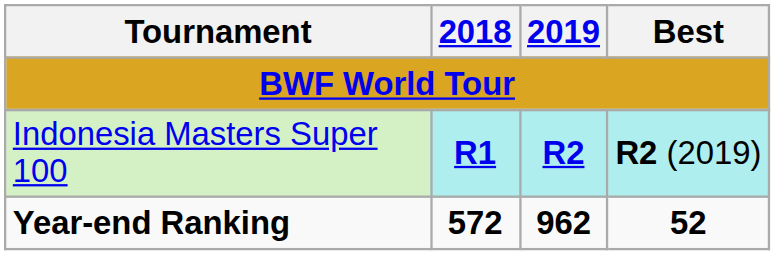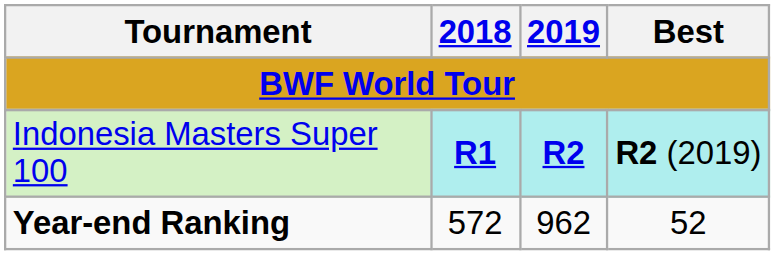Year-end Ranking | 2018: bold -> normal
Year-end Ranking | 2019: bold -> normal
Year-end Ranking | Best: bold -> normal
